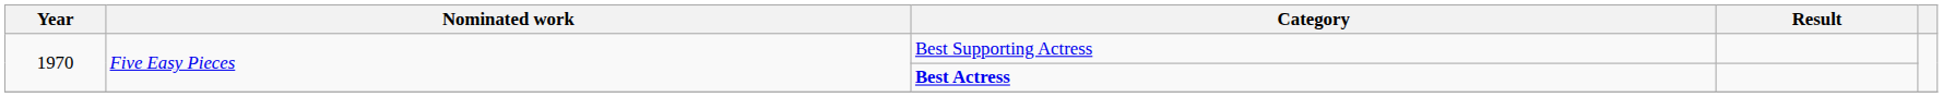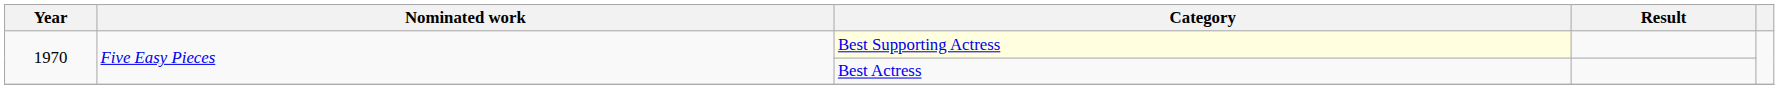Best Supporting Actress | Category: no background -> lightyellow background
Best Actress | Category: bold -> normal
